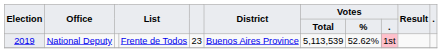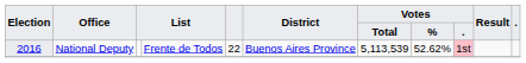National Deputy | Election: 2019 -> 2016
National Deputy | column 5: 23 -> 22
